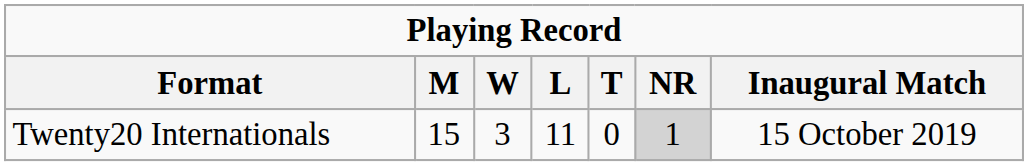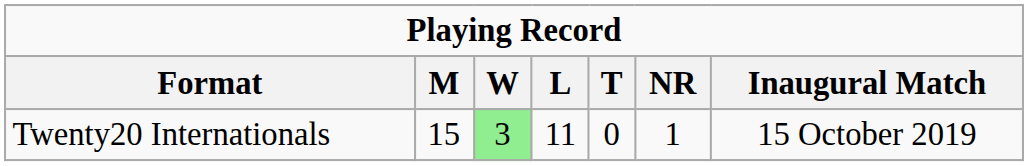Twenty20 Internationals | W: no background -> lightgreen background
Twenty20 Internationals | NR: lightgrey background -> no background
